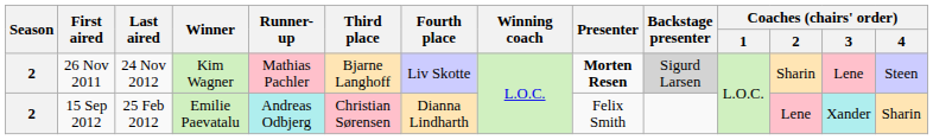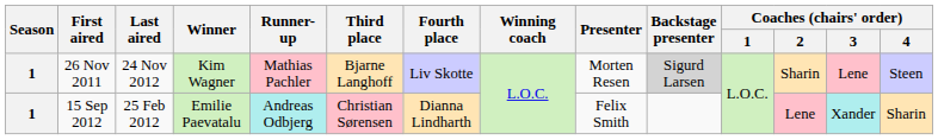26 Nov 2011 | Season: 2 -> 1
26 Nov 2011 | Presenter: bold -> normal
15 Sep 2012 | Season: 2 -> 1
